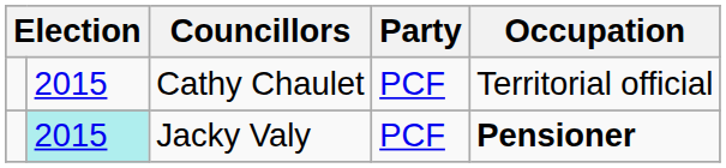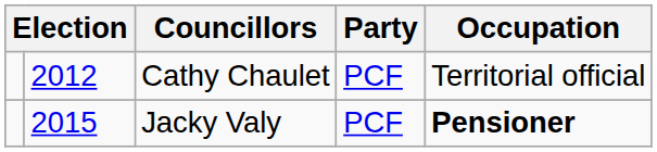Cathy Chaulet | column 2: 2015 -> 2012
Jacky Valy | column 2: paleturquoise background -> no background
